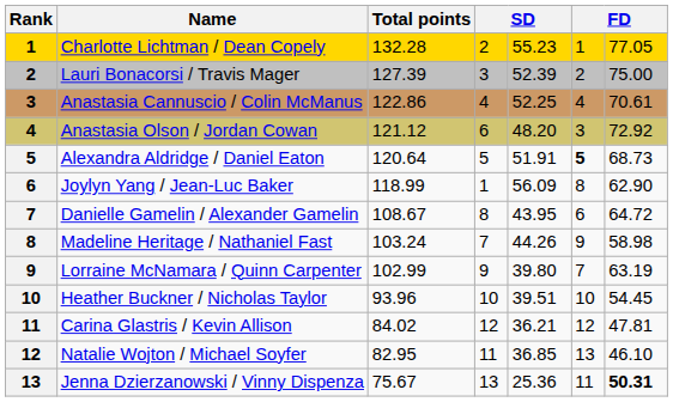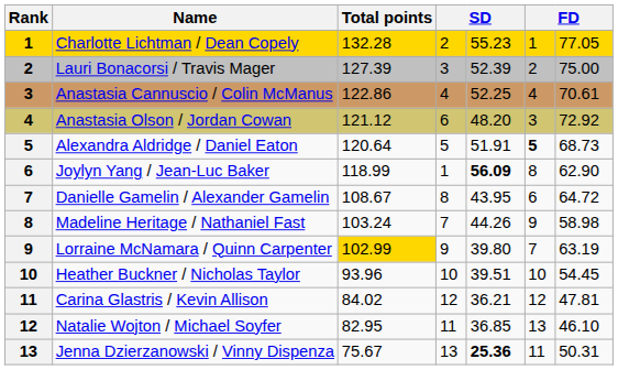Joylyn Yang / Jean-Luc Baker | column 5: normal -> bold
Lorraine McNamara / Quinn Carpenter | Total points: no background -> gold background
Jenna Dzierzanowski / Vinny Dispenza | column 5: normal -> bold
Jenna Dzierzanowski / Vinny Dispenza | column 7: bold -> normal
